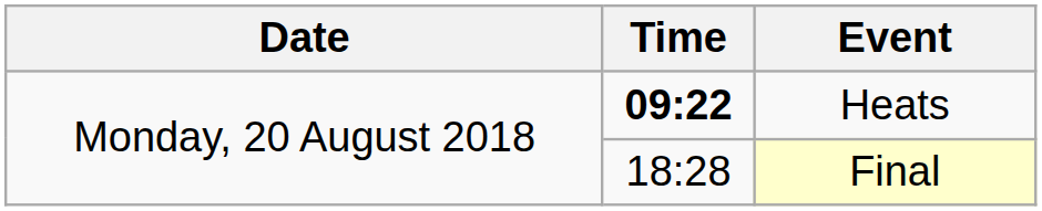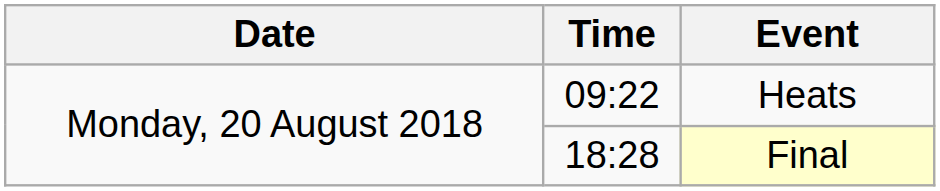Heats | Time: bold -> normal
